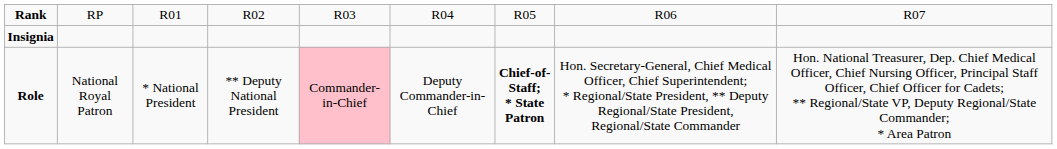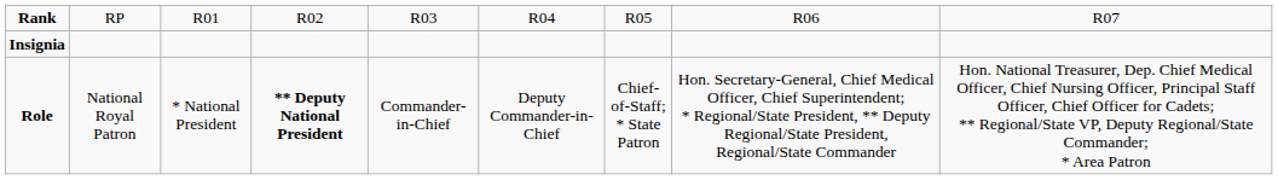Role | column 4: normal -> bold
Role | column 5: pink background -> no background
Role | column 7: bold -> normal
